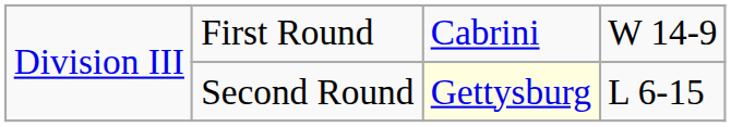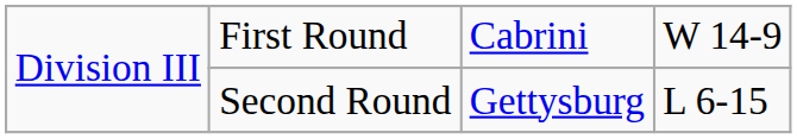Division III / Second Round | column 3: lightyellow background -> no background
